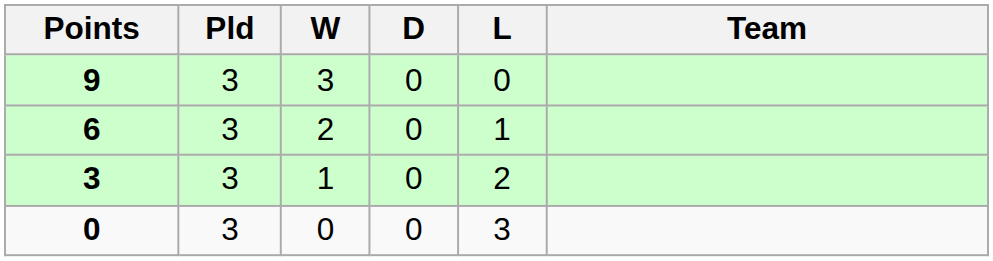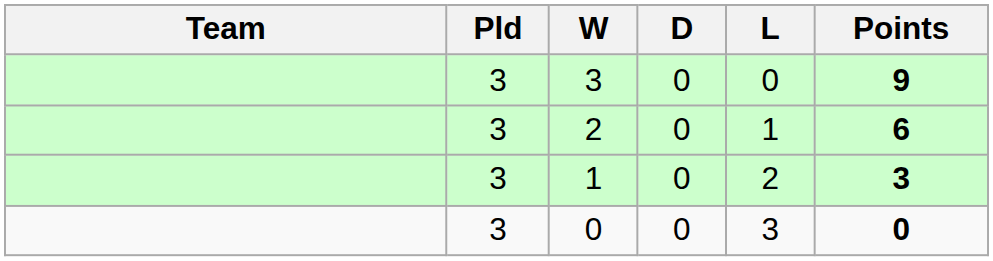columns swapped: Team <-> Points
